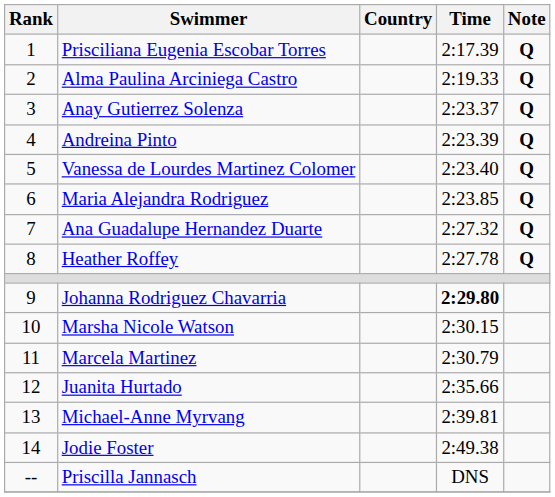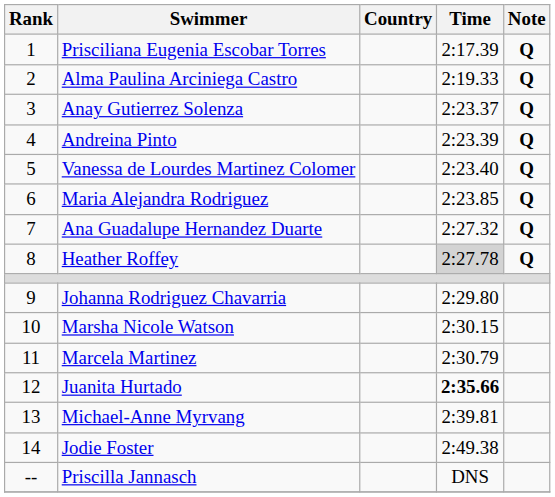Heather Roffey | Time: no background -> lightgrey background
Johanna Rodriguez Chavarria | Time: bold -> normal
Juanita Hurtado | Time: normal -> bold
